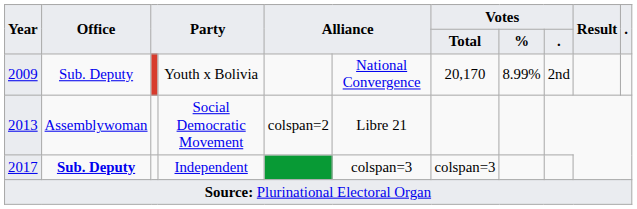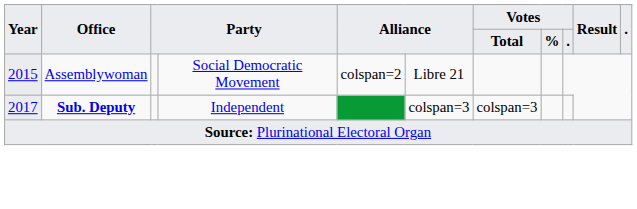- row: 2009 | Sub. Deputy | Youth x Bolivia | National Convergence | 20,170 | 8.99% | 2nd
Social Democratic Movement | Year: 2013 -> 2015
